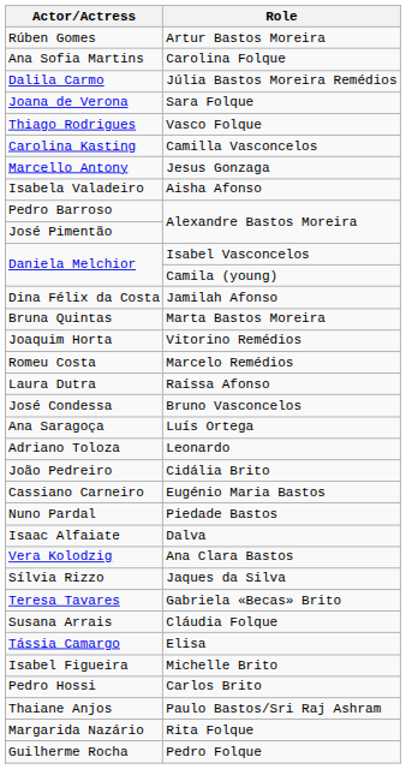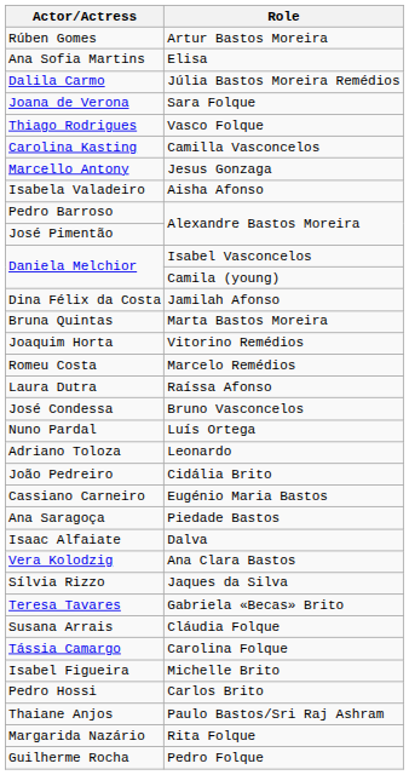row 3 | Role: Carolina Folque -> Elisa
row 20 | Actor/Actress: Ana Saragoça -> Nuno Pardal
row 24 | Actor/Actress: Nuno Pardal -> Ana Saragoça
row 30 | Role: Elisa -> Carolina Folque
